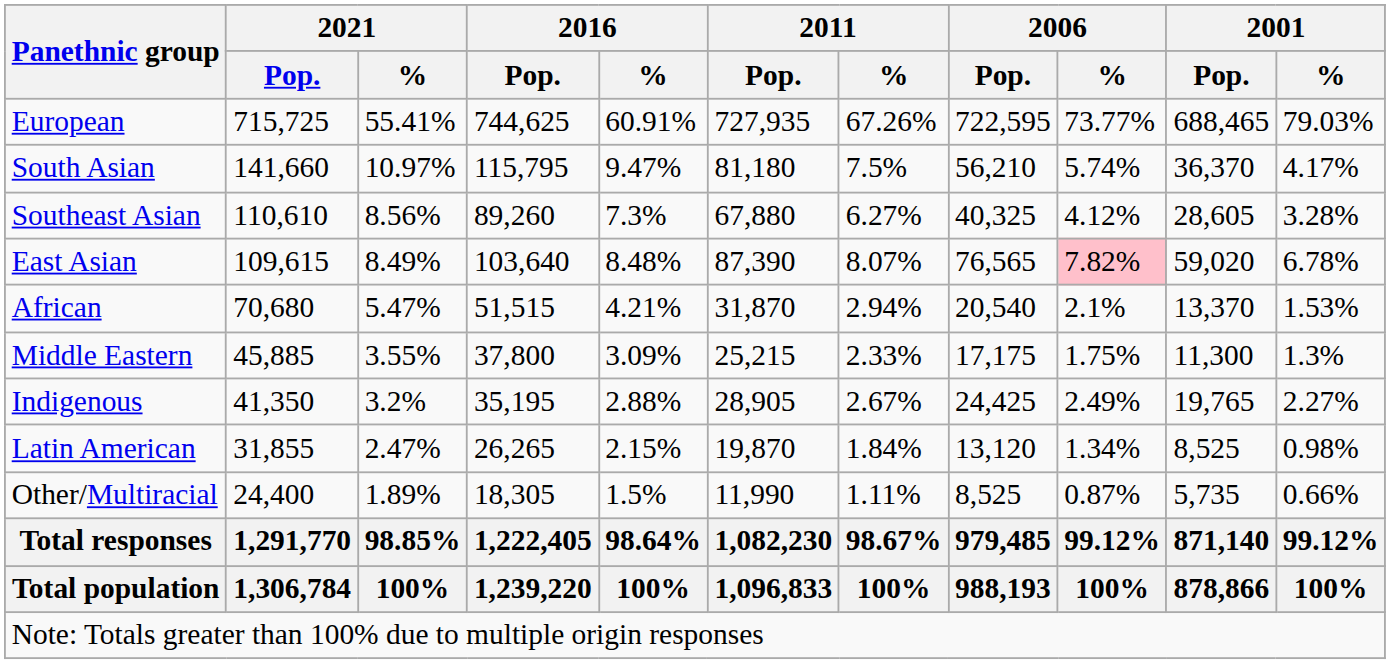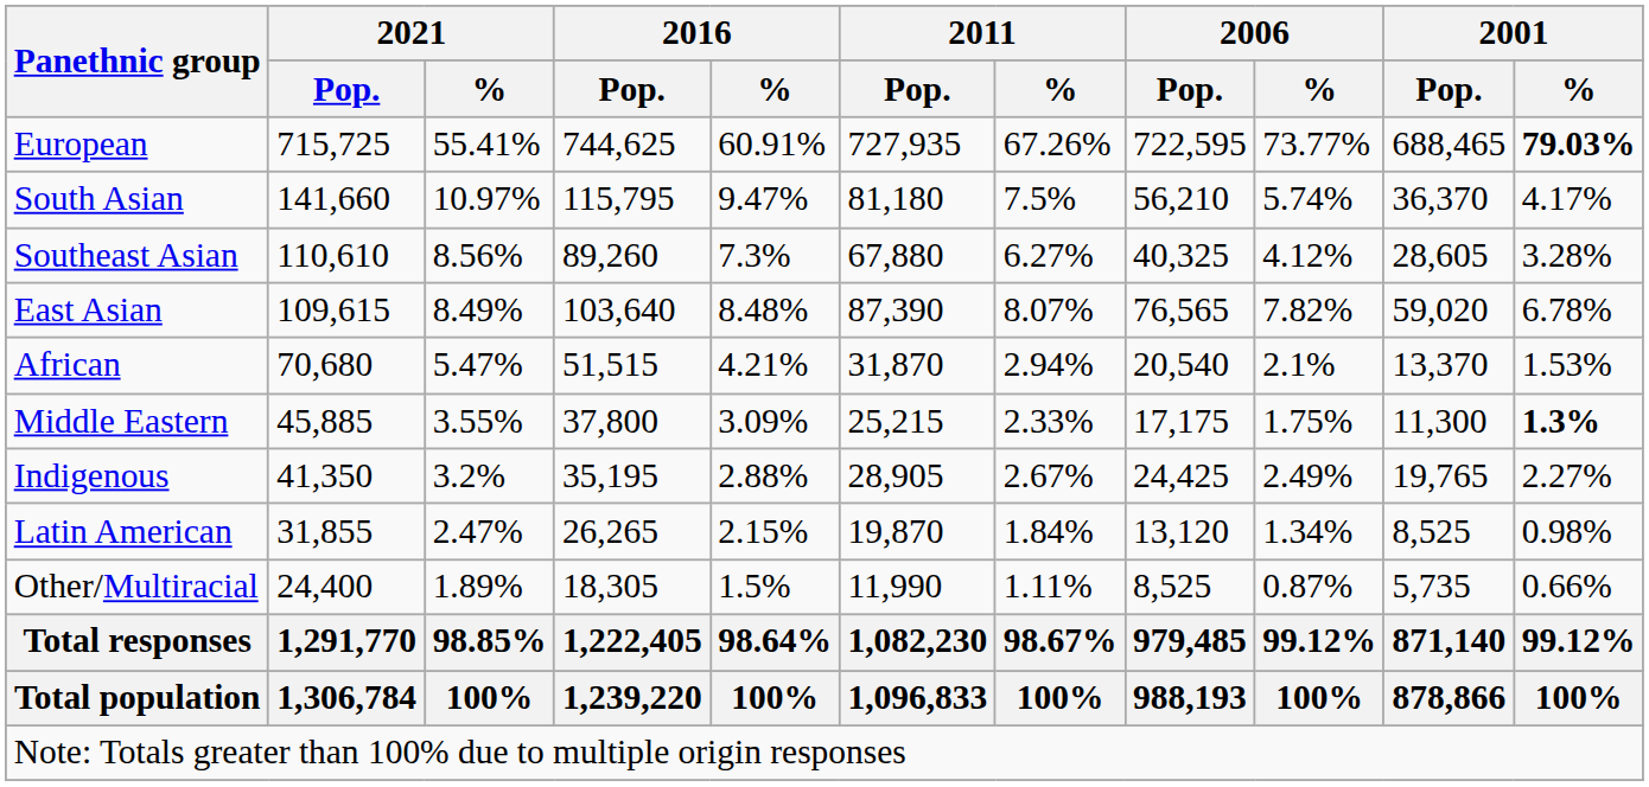European | 2001 / %: normal -> bold
East Asian | 2006 / %: pink background -> no background
Middle Eastern | 2001 / %: normal -> bold
